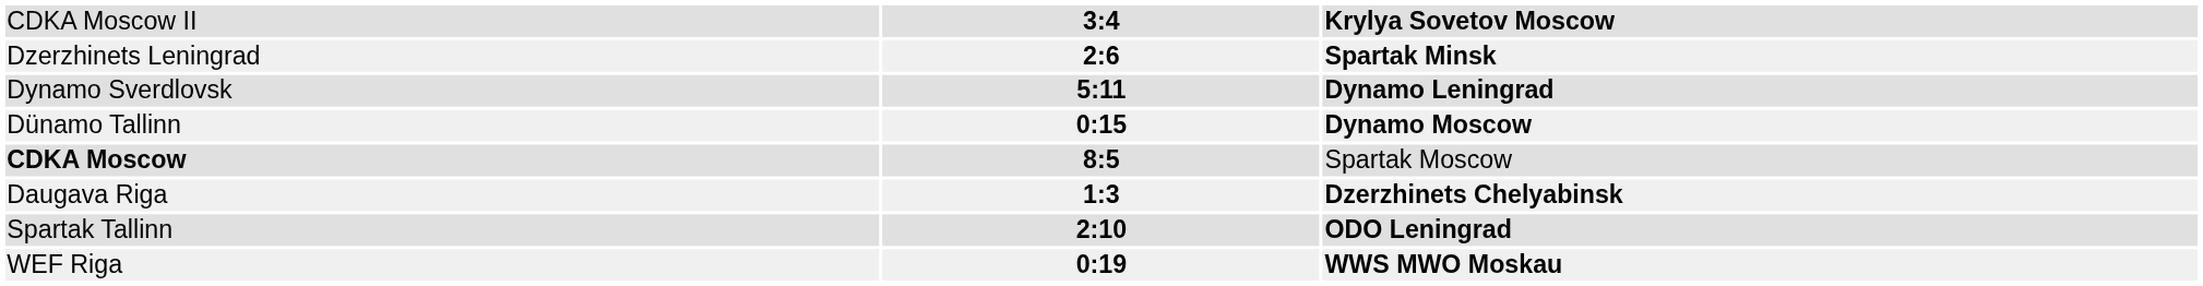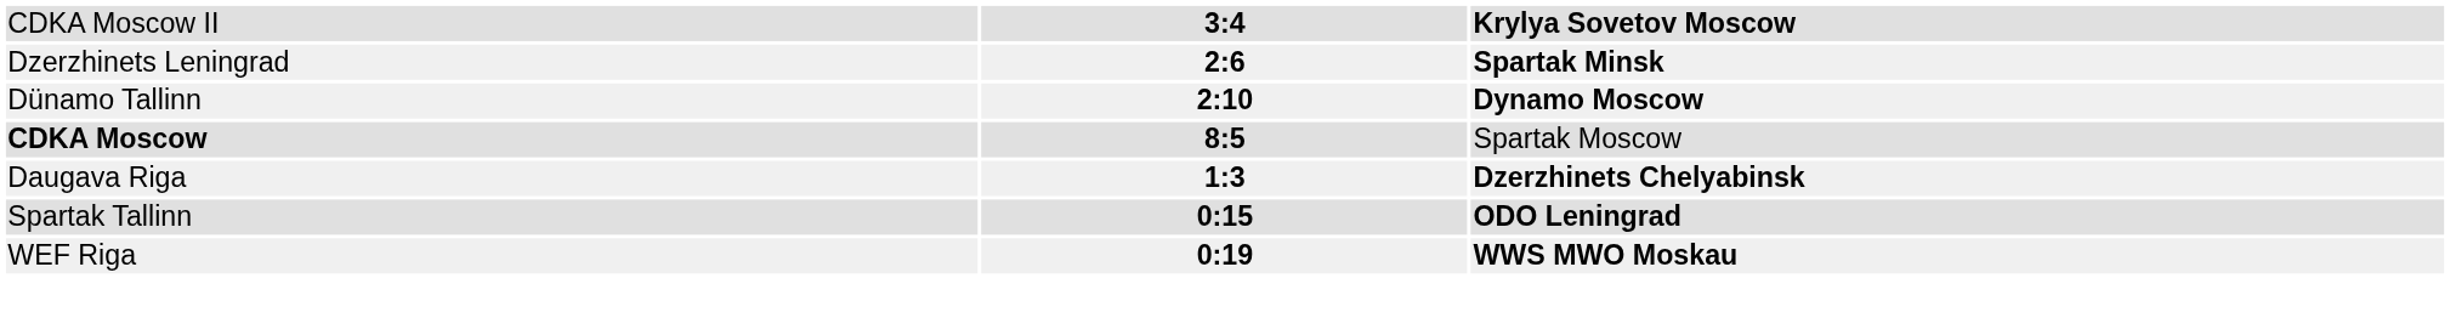- row: Dynamo Sverdlovsk | 5:11 | Dynamo Leningrad
Dünamo Tallinn | column 2: 0:15 -> 2:10
Spartak Tallinn | column 2: 2:10 -> 0:15
